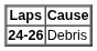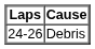Debris | Laps: bold -> normal
